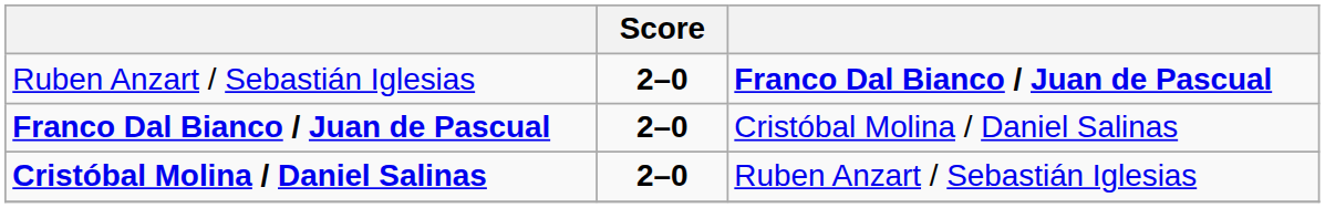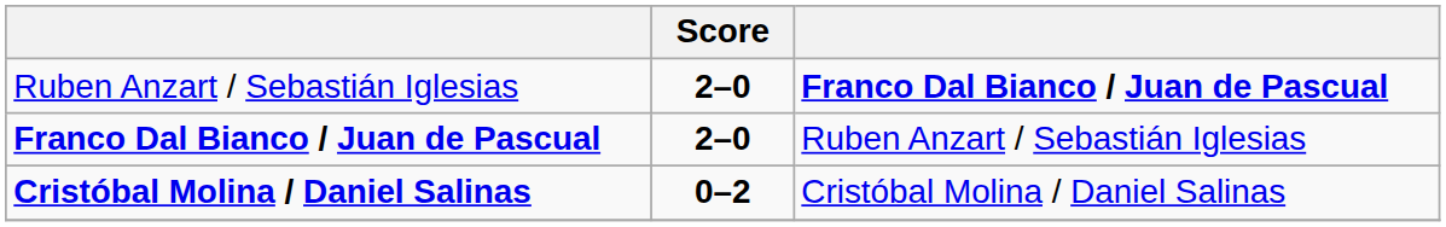row 3 | column 3: Cristóbal Molina / Daniel Salinas -> Ruben Anzart / Sebastián Iglesias
row 4 | Score: 2–0 -> 0–2
row 4 | column 3: Ruben Anzart / Sebastián Iglesias -> Cristóbal Molina / Daniel Salinas
